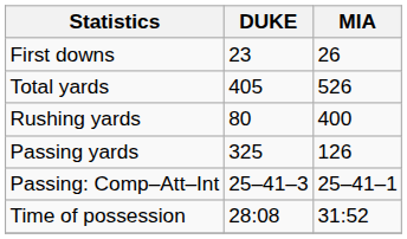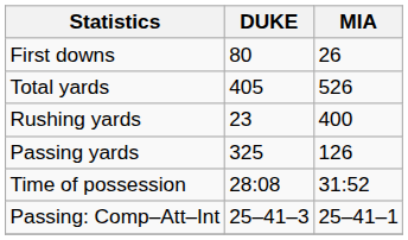First downs | DUKE: 23 -> 80
Rushing yards | DUKE: 80 -> 23
rows swapped: Passing: Comp–Att–Int <-> Time of possession
